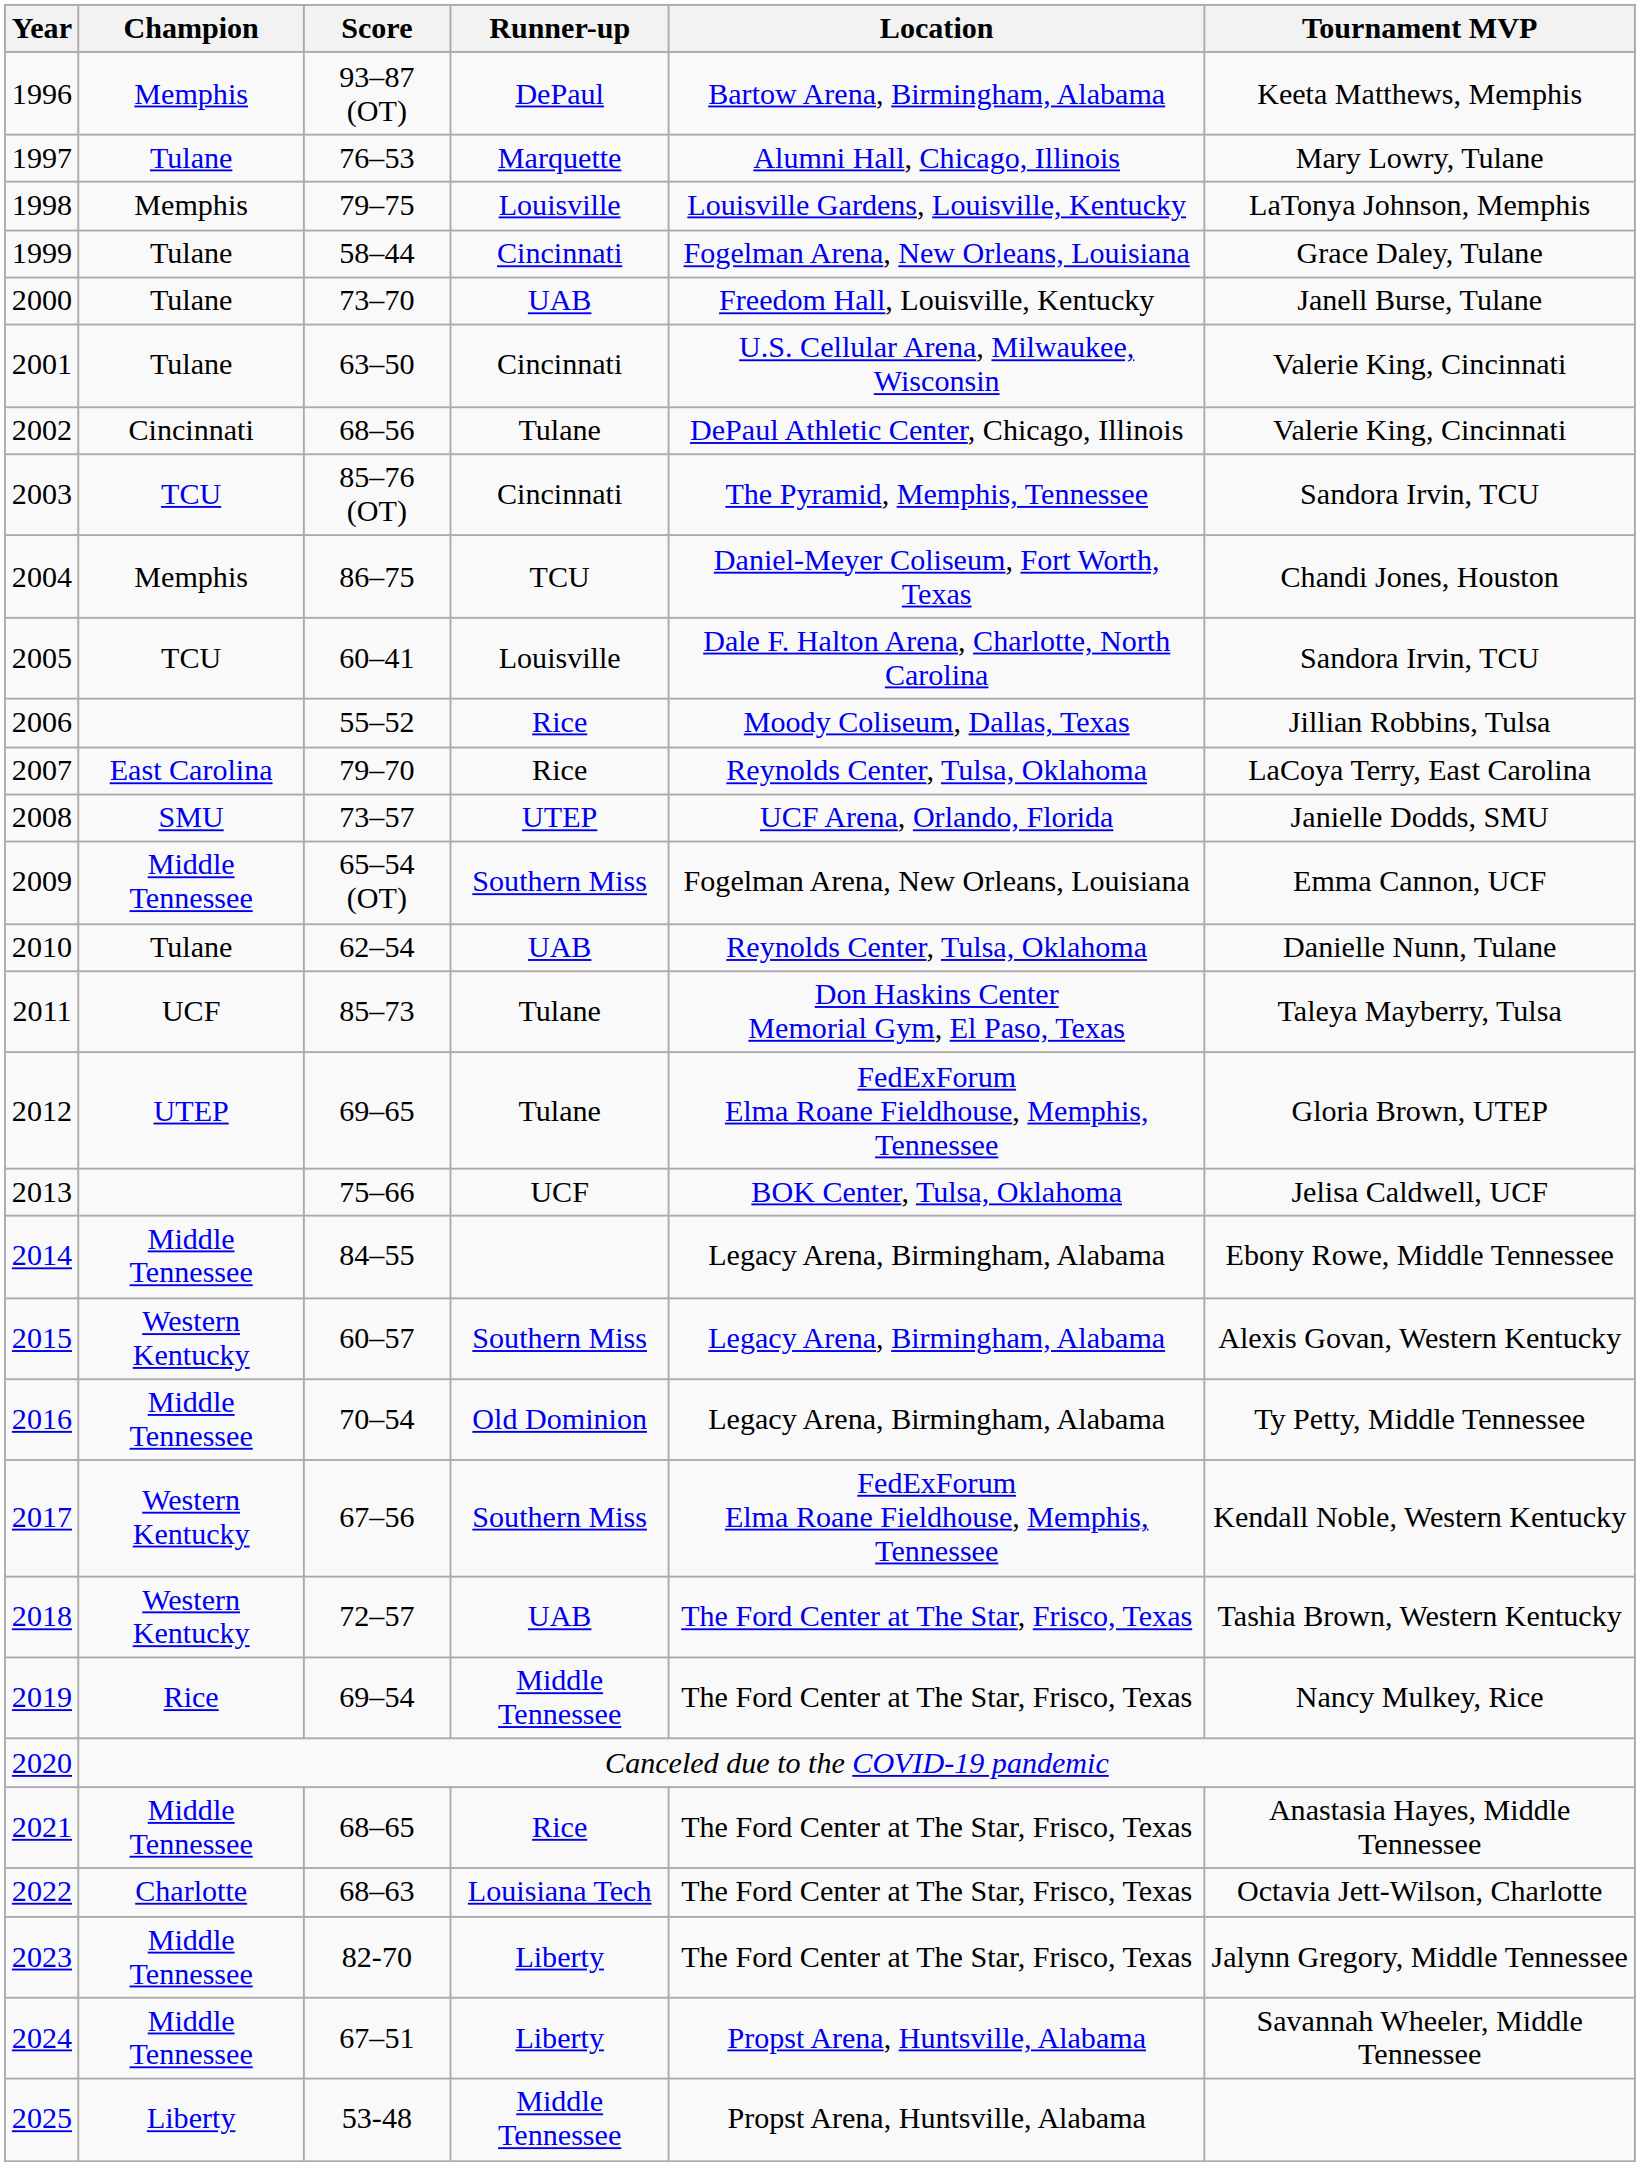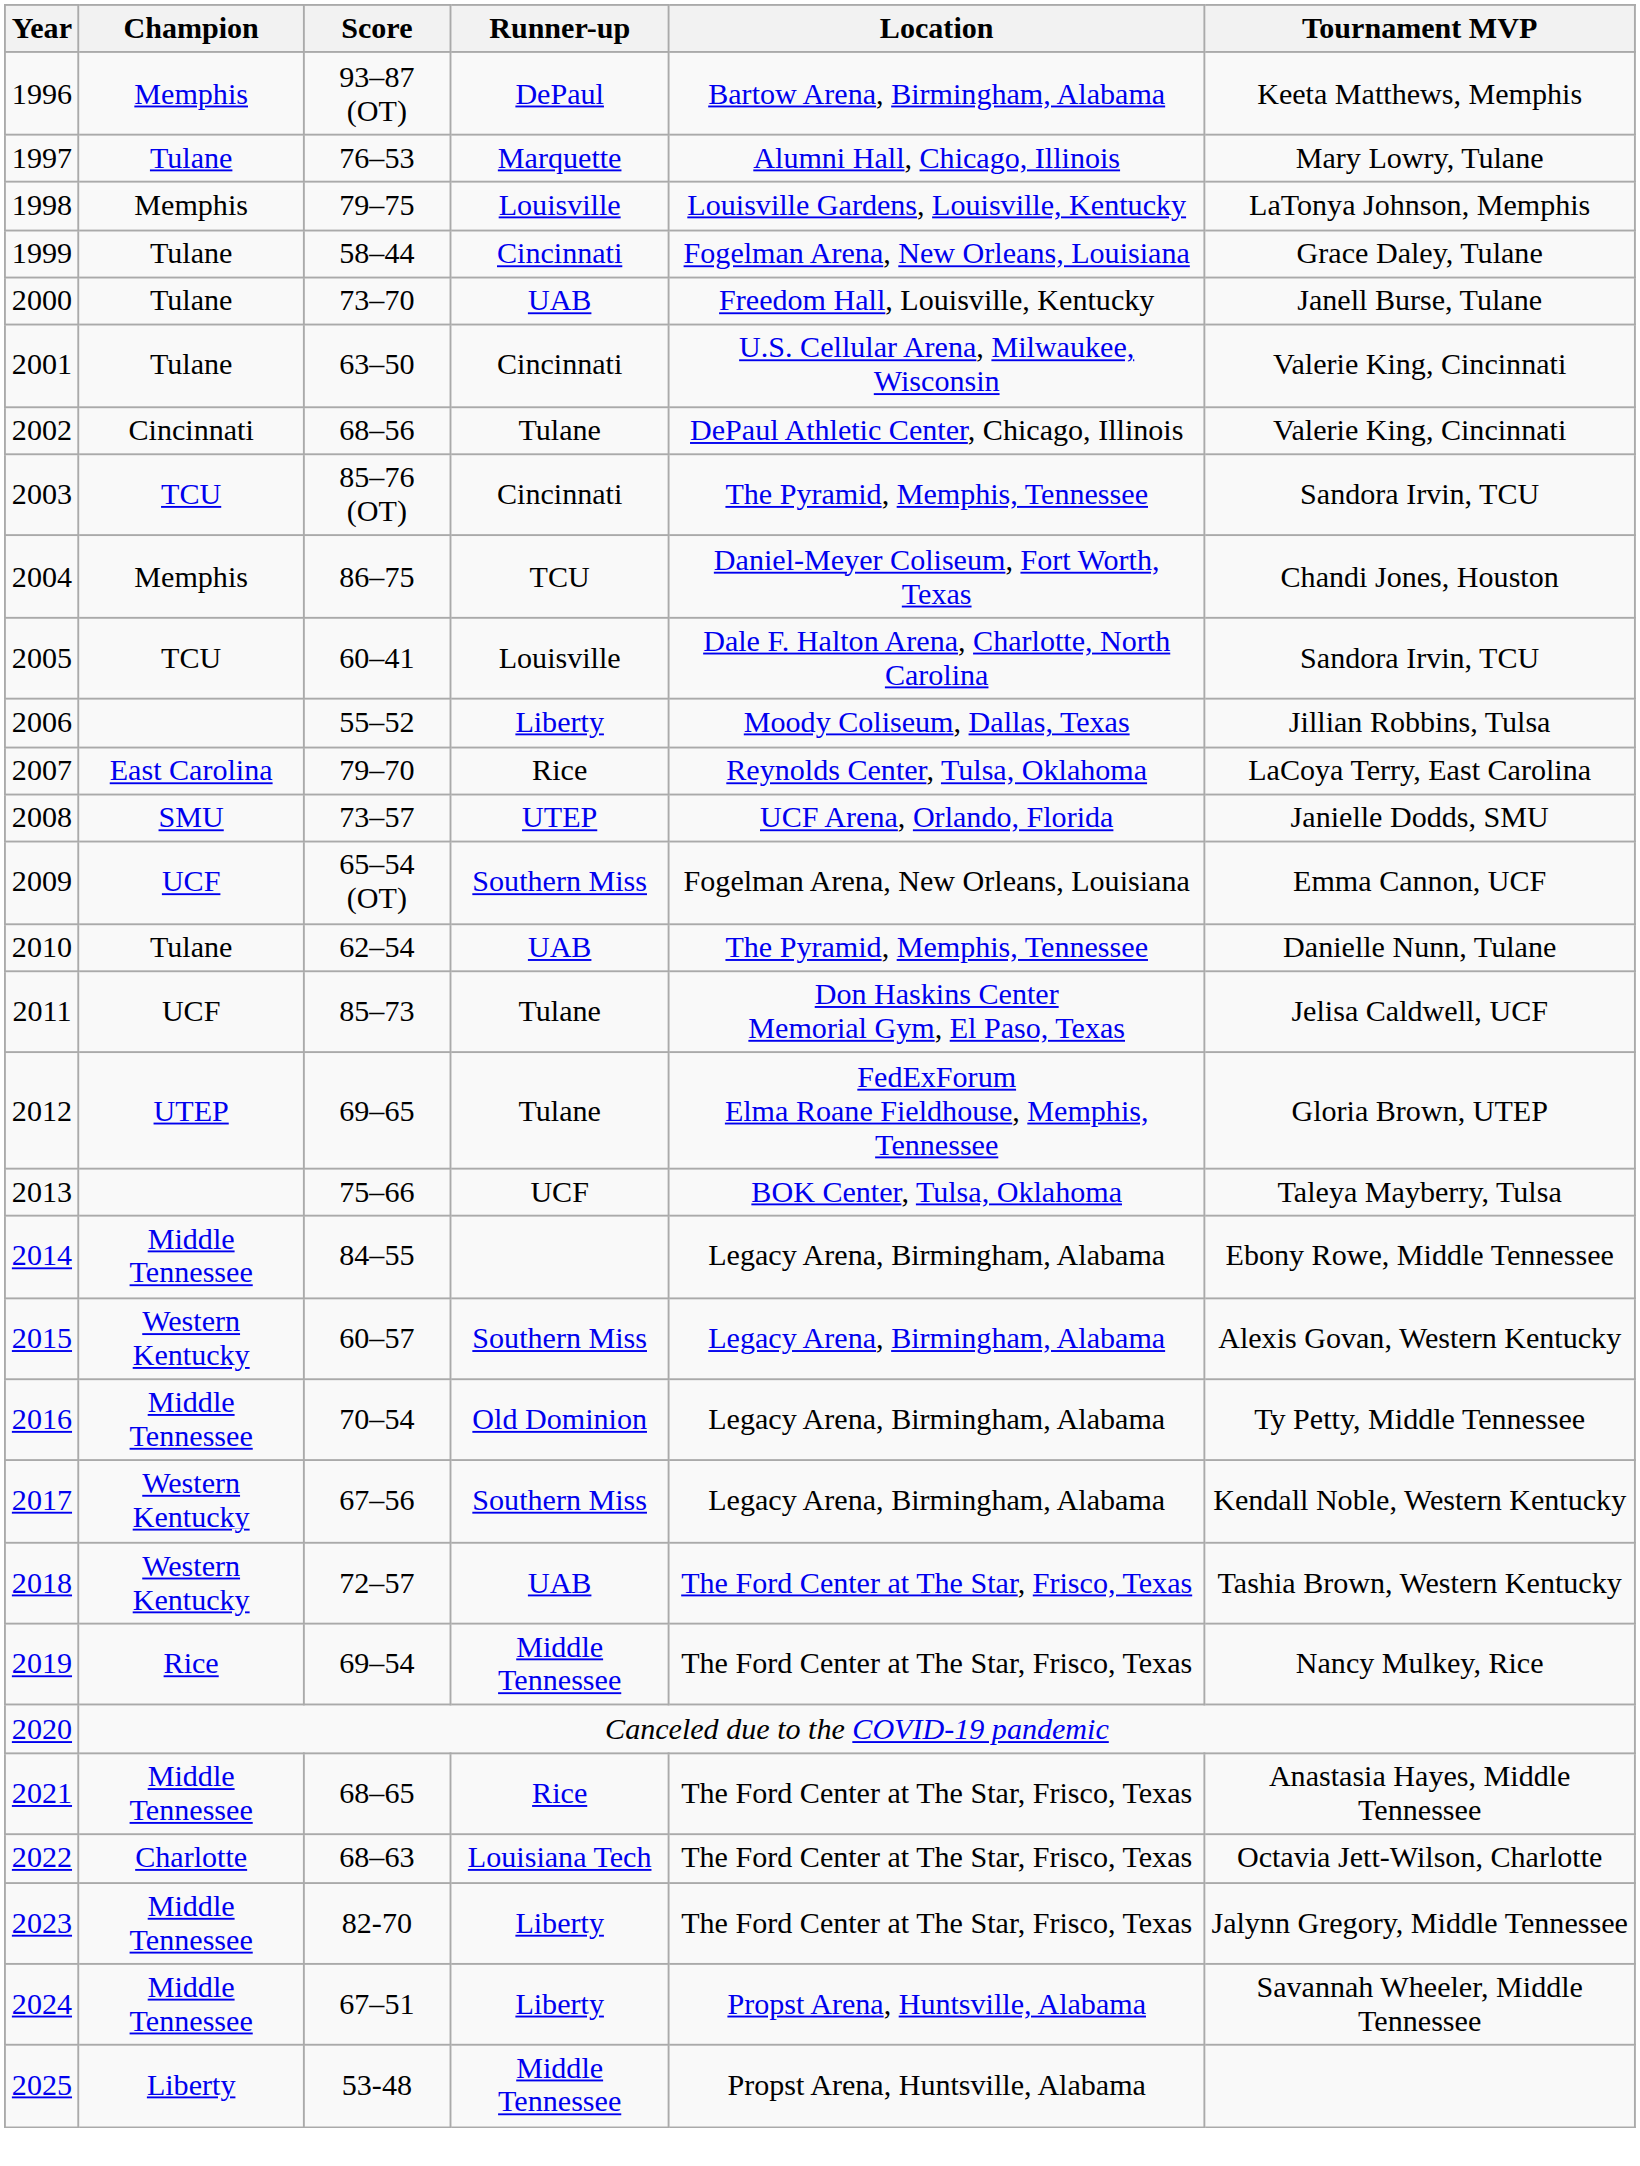2006 | Runner-up: Rice -> Liberty
2009 | Champion: Middle Tennessee -> UCF
2010 | Location: Reynolds Center, Tulsa, Oklahoma -> The Pyramid, Memphis, Tennessee
2011 | Tournament MVP: Taleya Mayberry, Tulsa -> Jelisa Caldwell, UCF
2013 | Tournament MVP: Jelisa Caldwell, UCF -> Taleya Mayberry, Tulsa
2017 | Location: FedExForum Elma Roane Fieldhouse, Memphis, Tennessee -> Legacy Arena, Birmingham, Alabama
